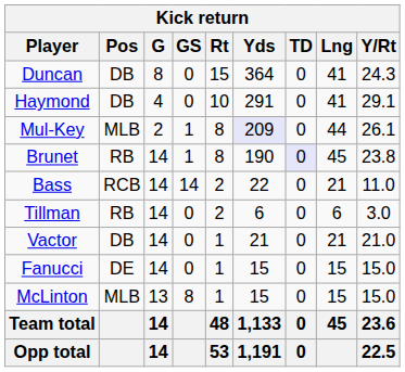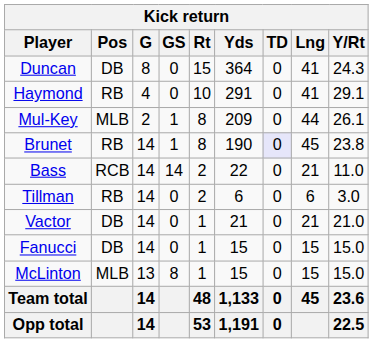Haymond | Pos: DB -> RB
Mul-Key | Yds: lavender background -> no background
Fanucci | Pos: DE -> DB
